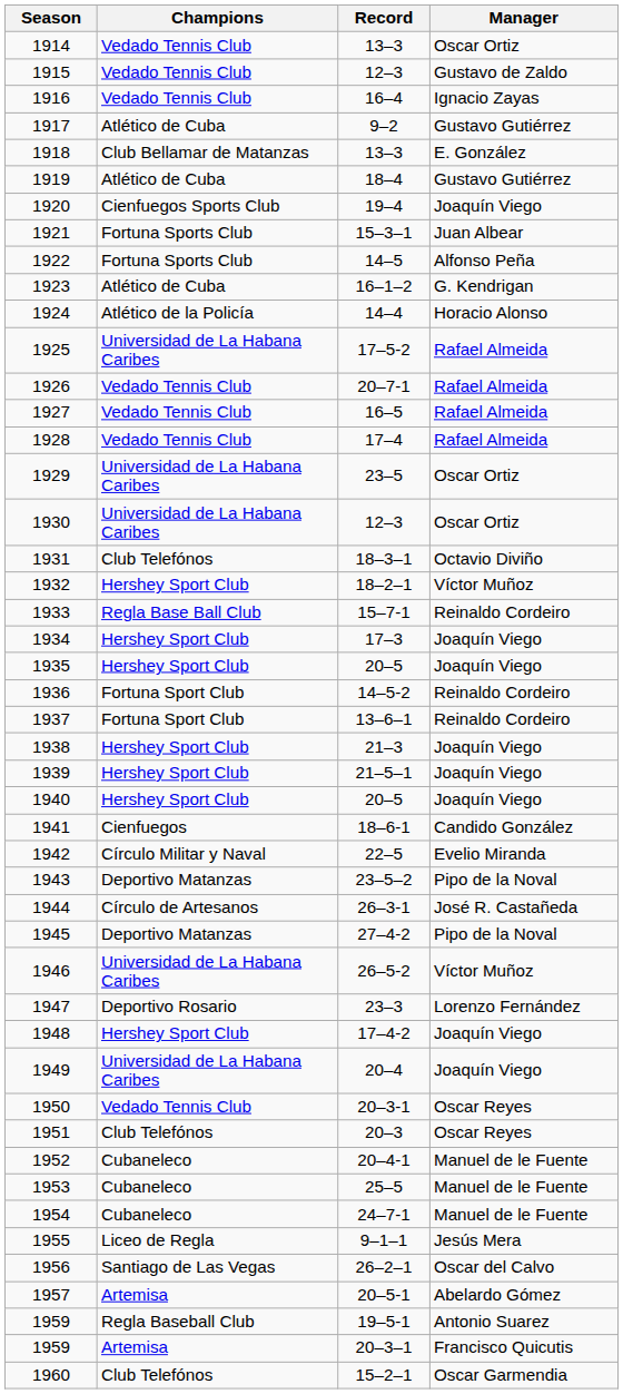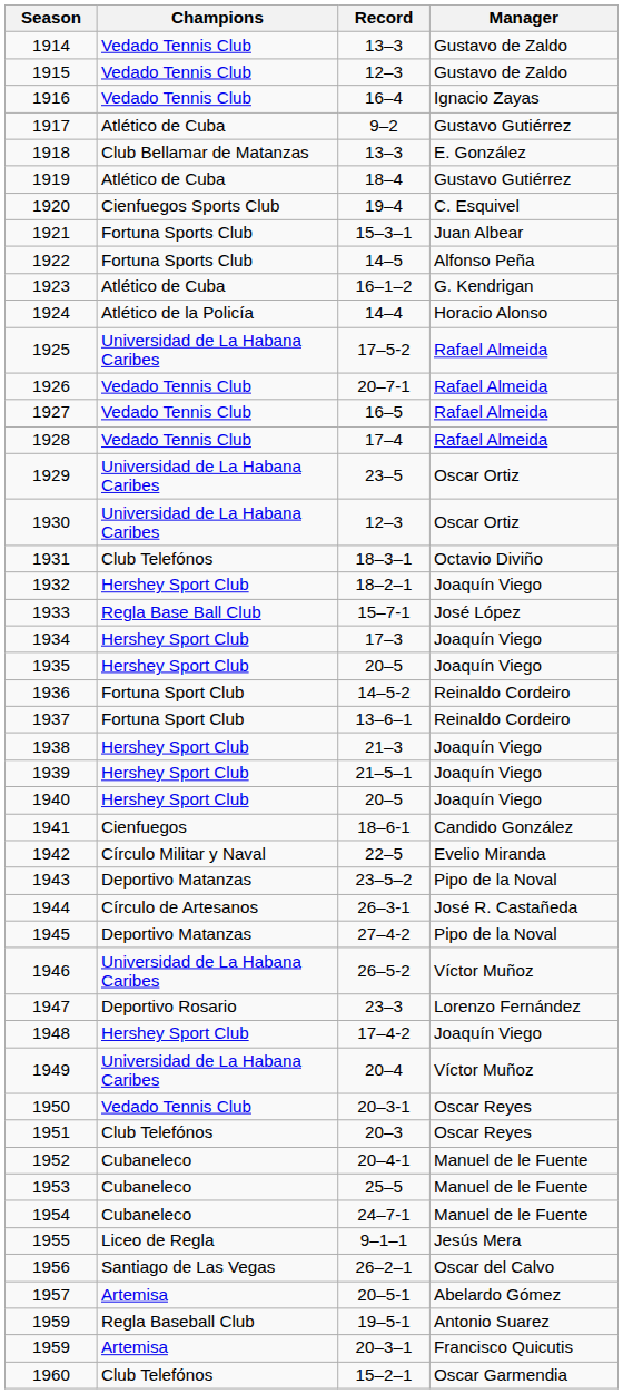1914 | Manager: Oscar Ortiz -> Gustavo de Zaldo
1920 | Manager: Joaquín Viego -> C. Esquivel
1932 | Manager: Víctor Muñoz -> Joaquín Viego
1933 | Manager: Reinaldo Cordeiro -> José López
1949 | Manager: Joaquín Viego -> Víctor Muñoz
